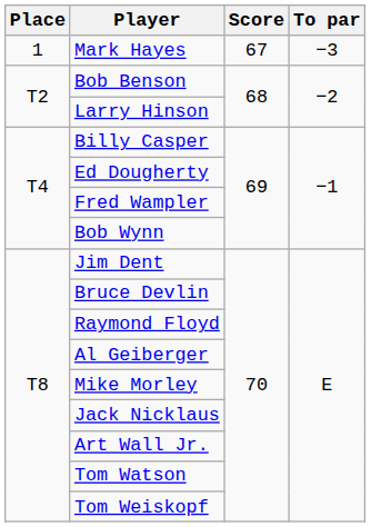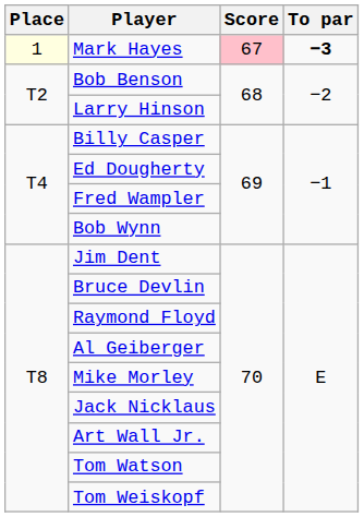Mark Hayes | Place: no background -> lightyellow background
Mark Hayes | Score: no background -> pink background
Mark Hayes | To par: normal -> bold
